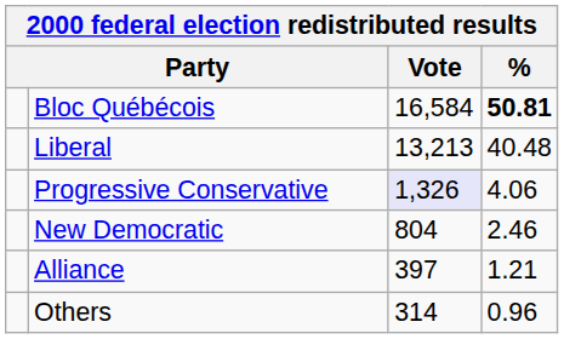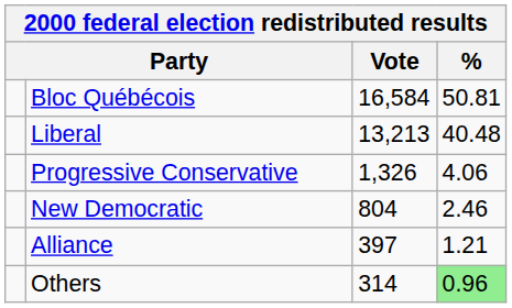Bloc Québécois | %: bold -> normal
Progressive Conservative | Vote: lavender background -> no background
Others | %: no background -> lightgreen background
